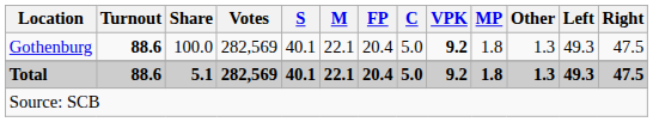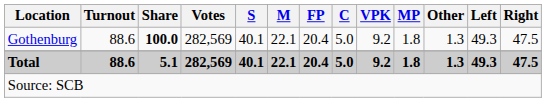Gothenburg | Turnout: bold -> normal
Gothenburg | Share: normal -> bold
Gothenburg | VPK: bold -> normal
